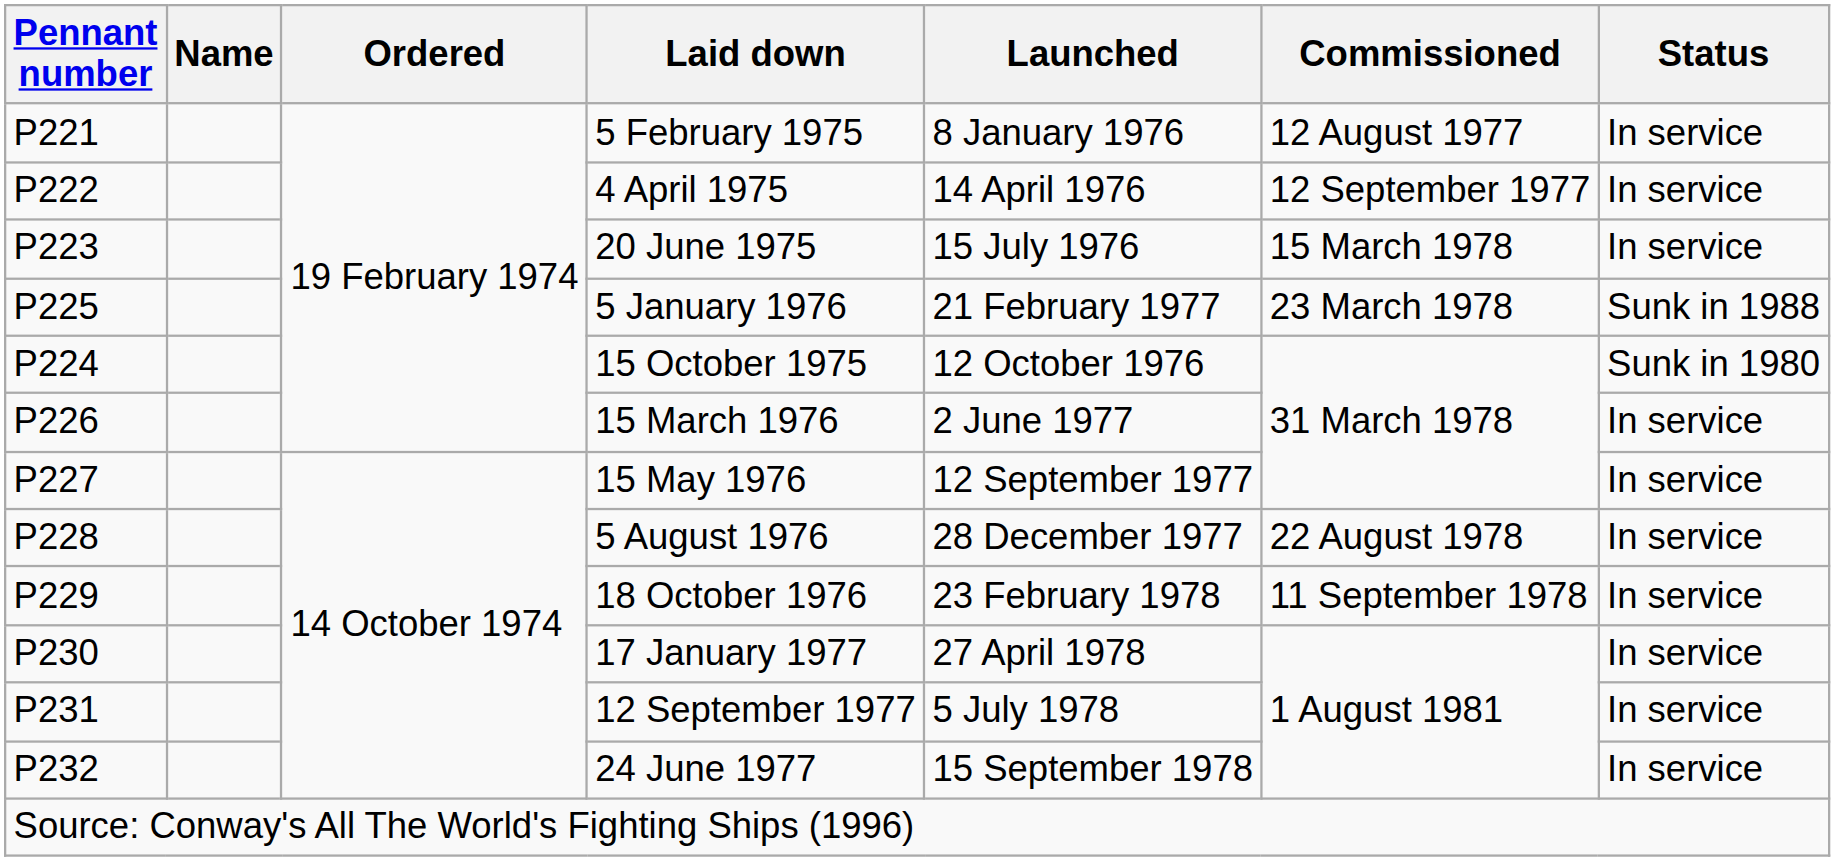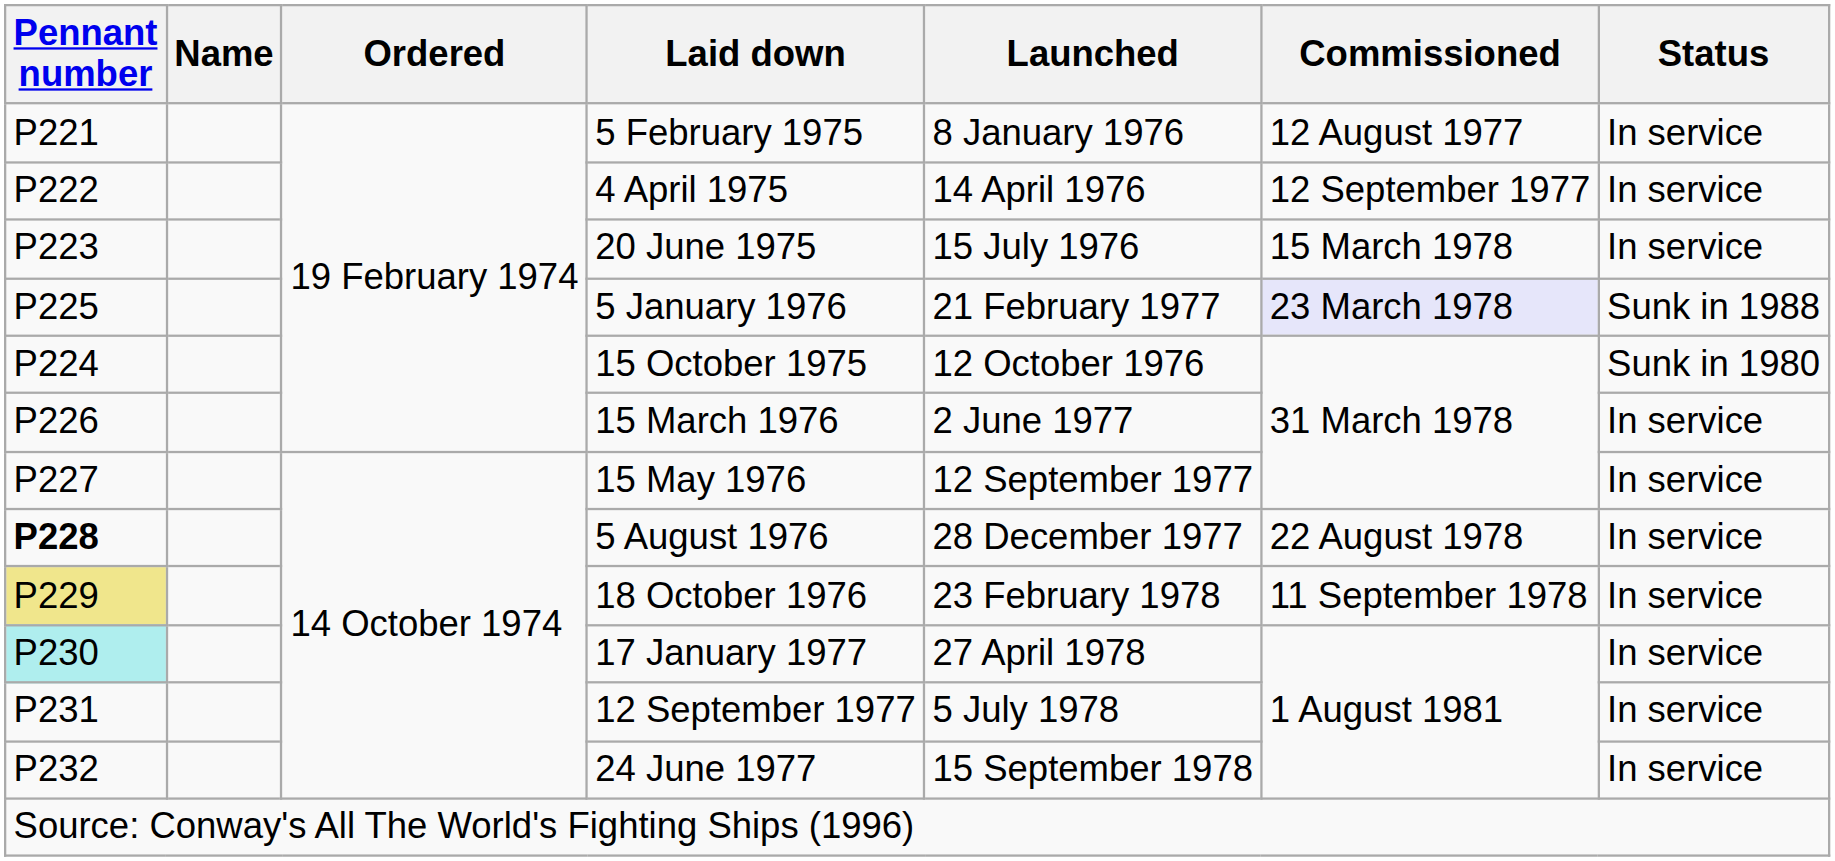5 January 1976 | Commissioned: no background -> lavender background
5 August 1976 | Pennant number: normal -> bold
18 October 1976 | Pennant number: no background -> khaki background
17 January 1977 | Pennant number: no background -> paleturquoise background
